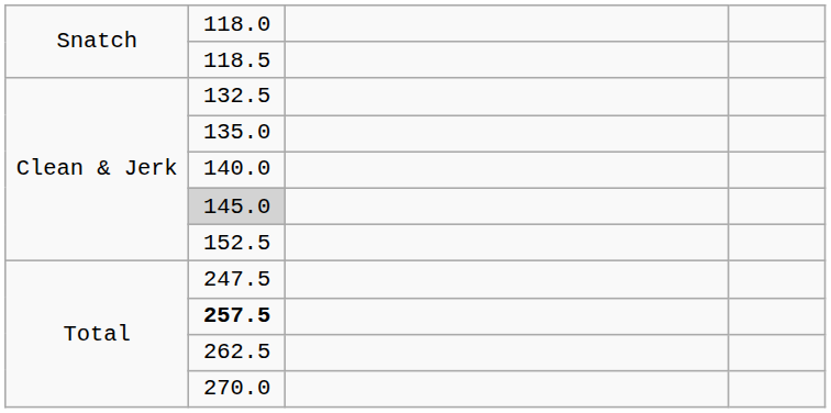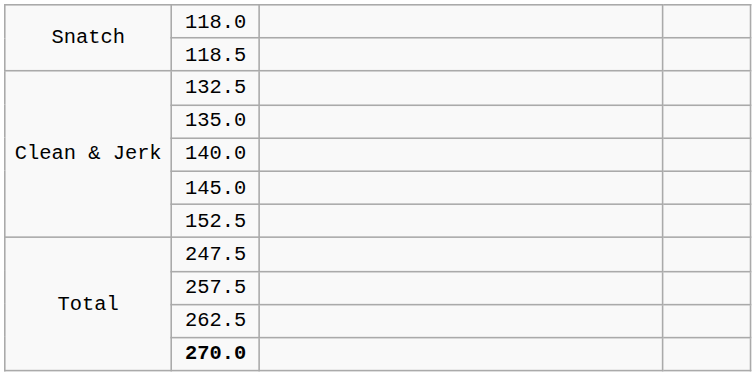145.0 | column 2: lightgrey background -> no background
257.5 | column 2: bold -> normal
270.0 | column 2: normal -> bold
